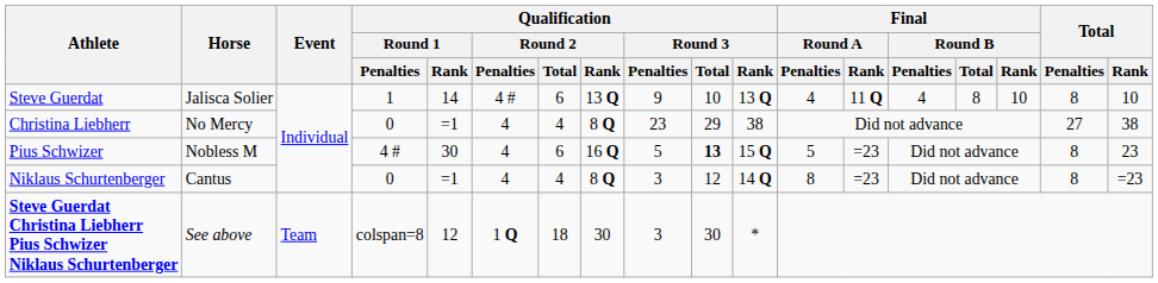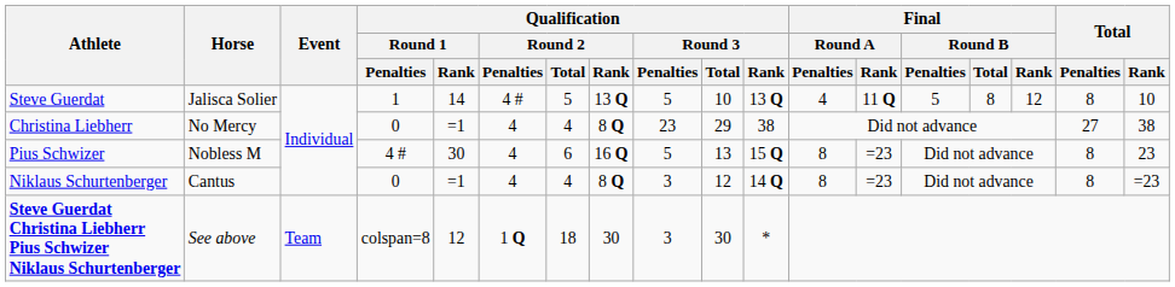Steve Guerdat | Qualification / Round 2 / Total: 6 -> 5
Steve Guerdat | Qualification / Round 3 / Penalties: 9 -> 5
Steve Guerdat | Final / Round B / Penalties: 4 -> 5
Steve Guerdat | Final / Round B / Rank: 10 -> 12
Pius Schwizer | Qualification / Round 3 / Total: bold -> normal
Pius Schwizer | Final / Round A / Penalties: 5 -> 8
